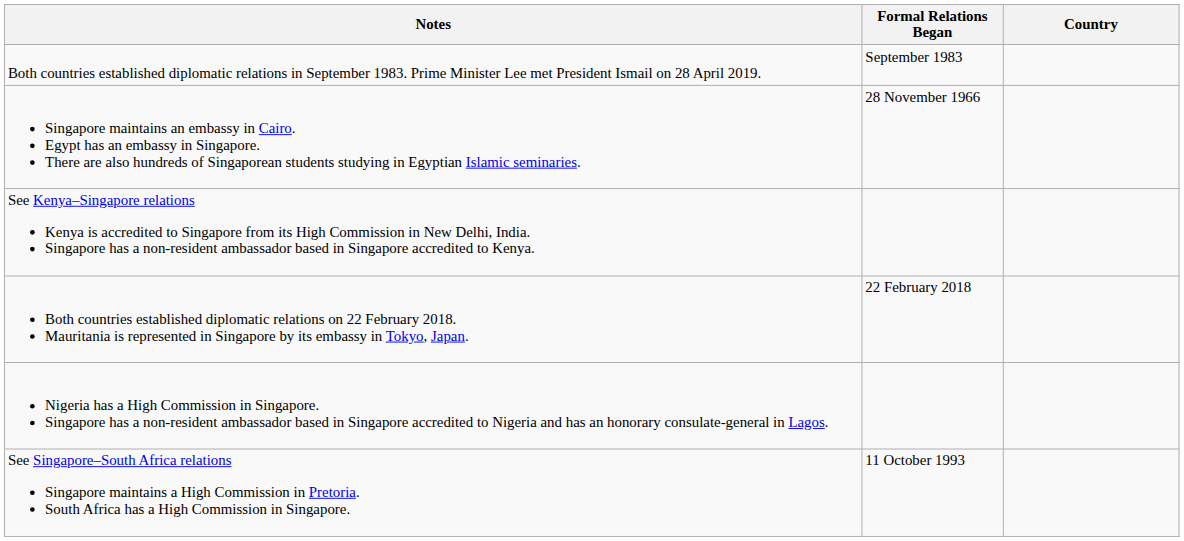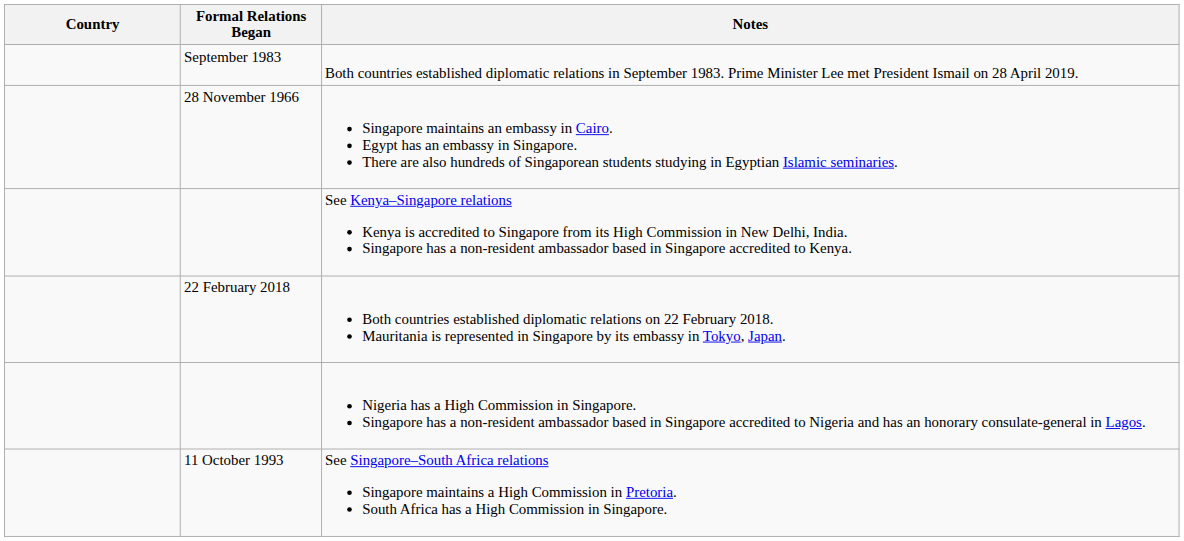columns swapped: Country <-> Notes
